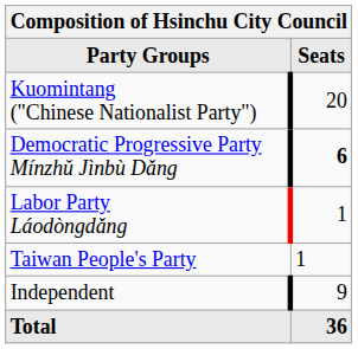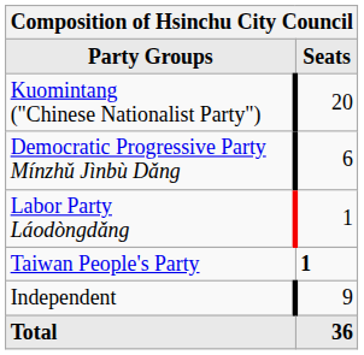Democratic Progressive Party Mínzhǔ Jìnbù Dǎng | Seats: bold -> normal
Taiwan People's Party | Seats: normal -> bold
